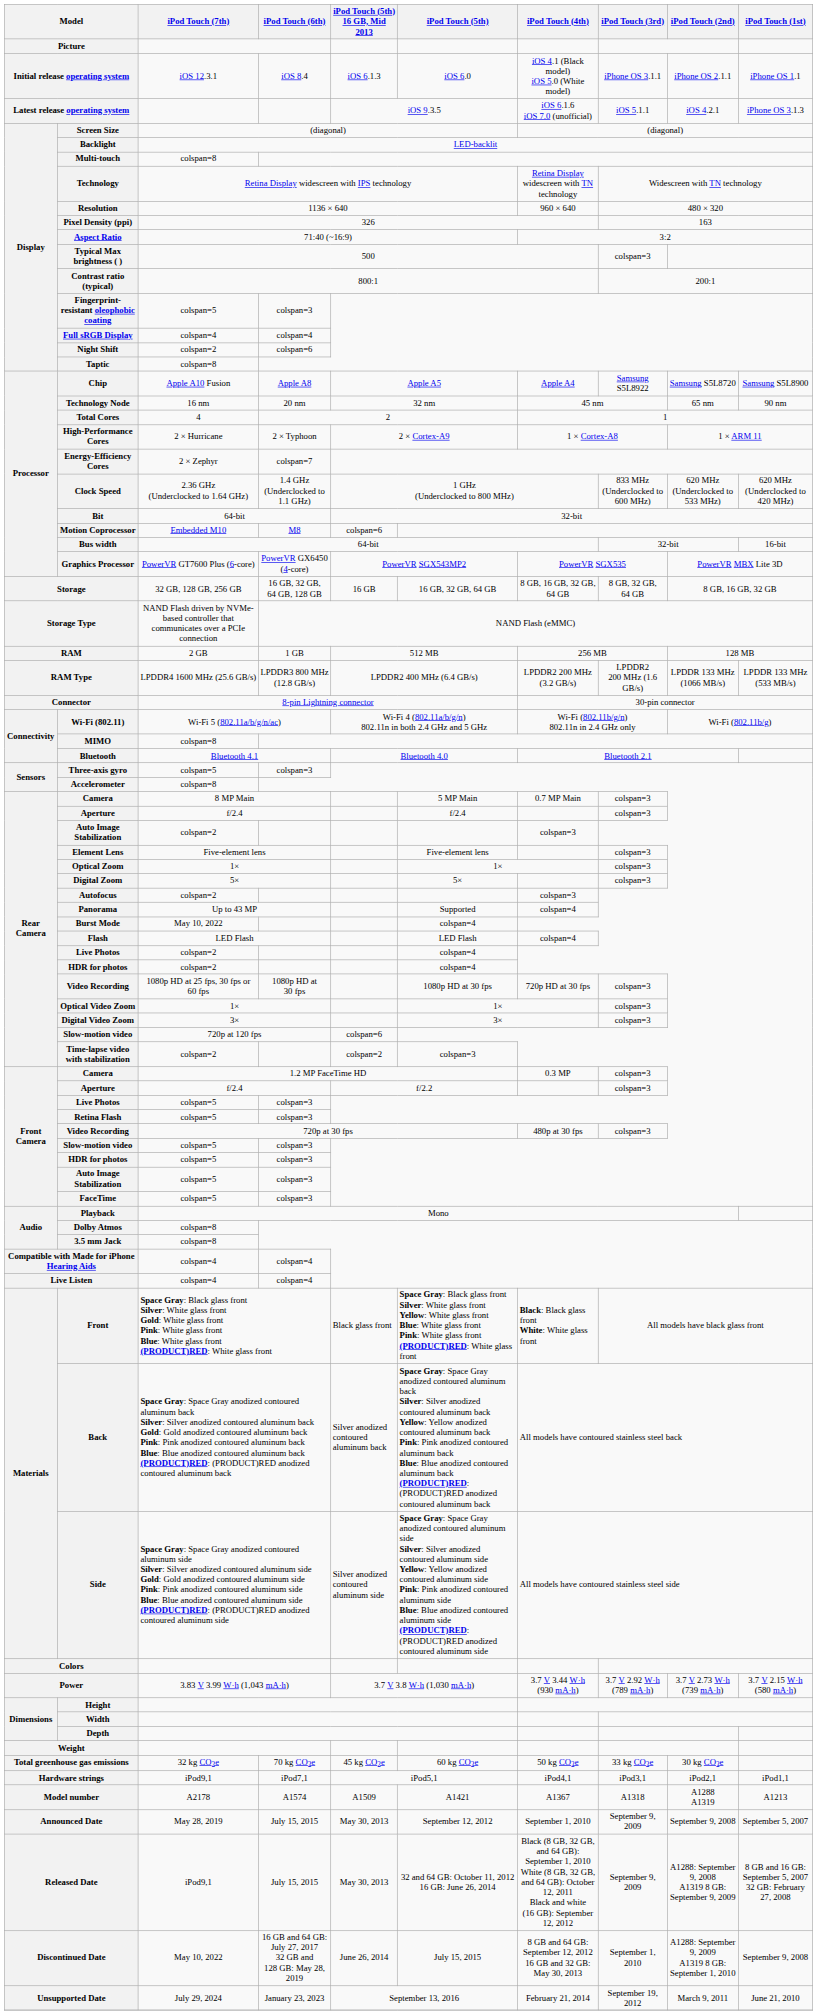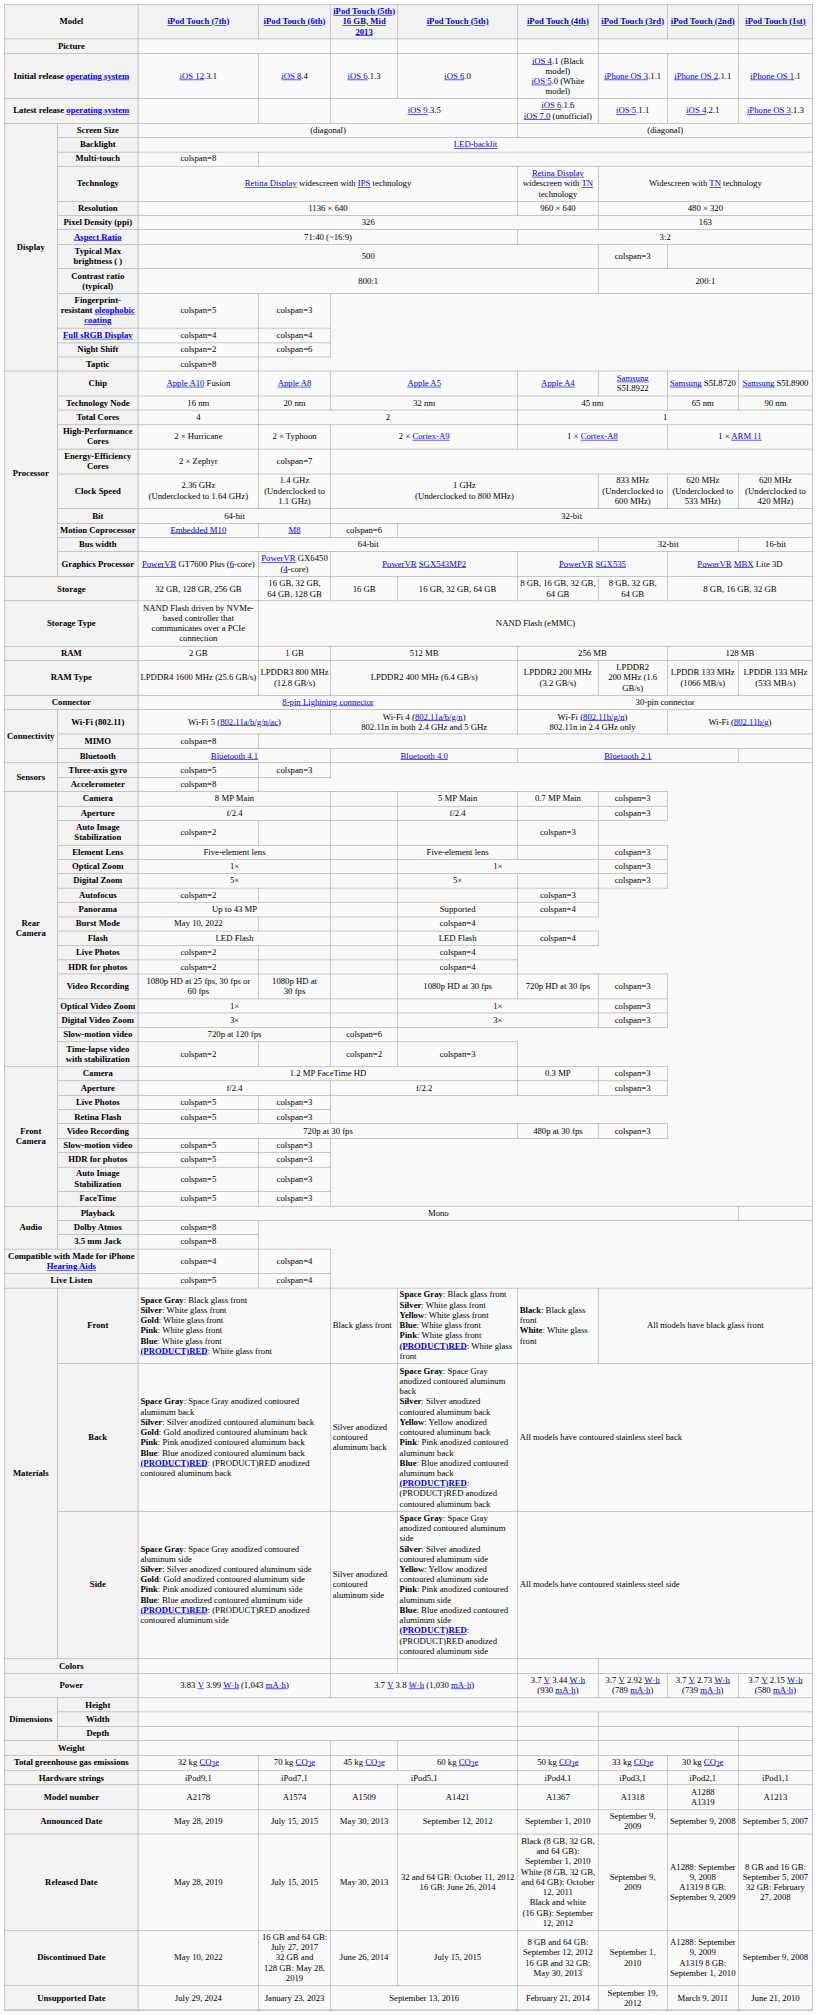Live Listen | iPod Touch (7th): colspan=4 -> colspan=5
Released Date | iPod Touch (7th): iPod9,1 -> May 28, 2019
